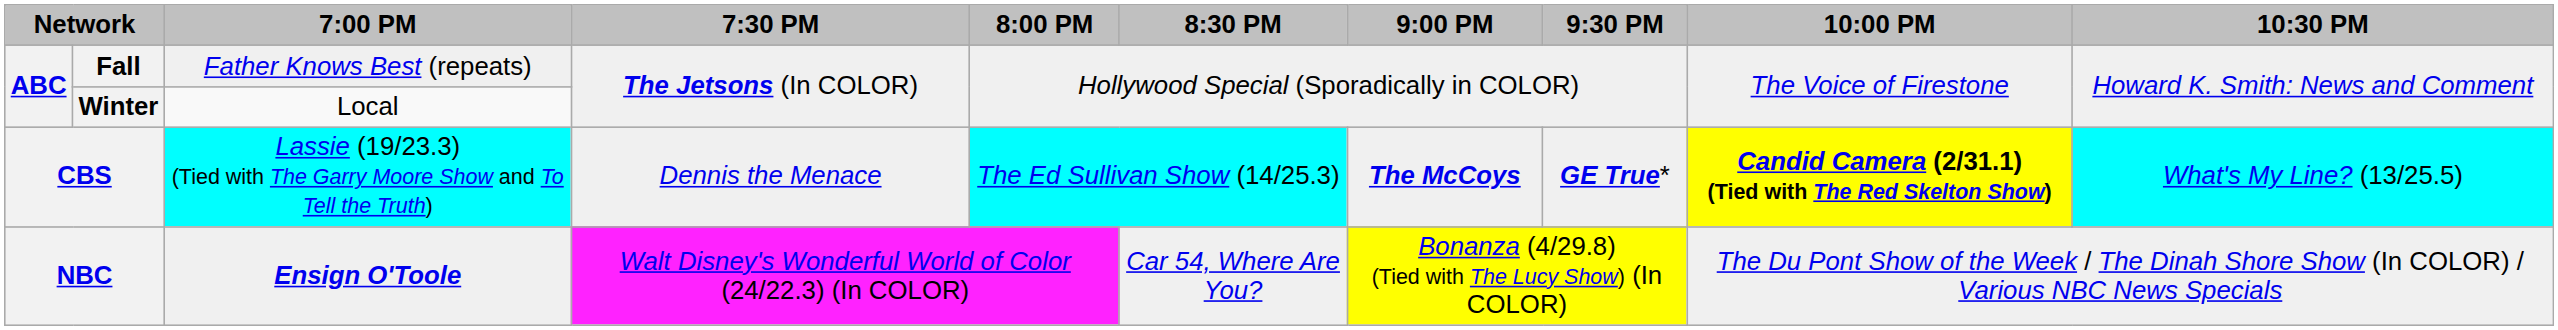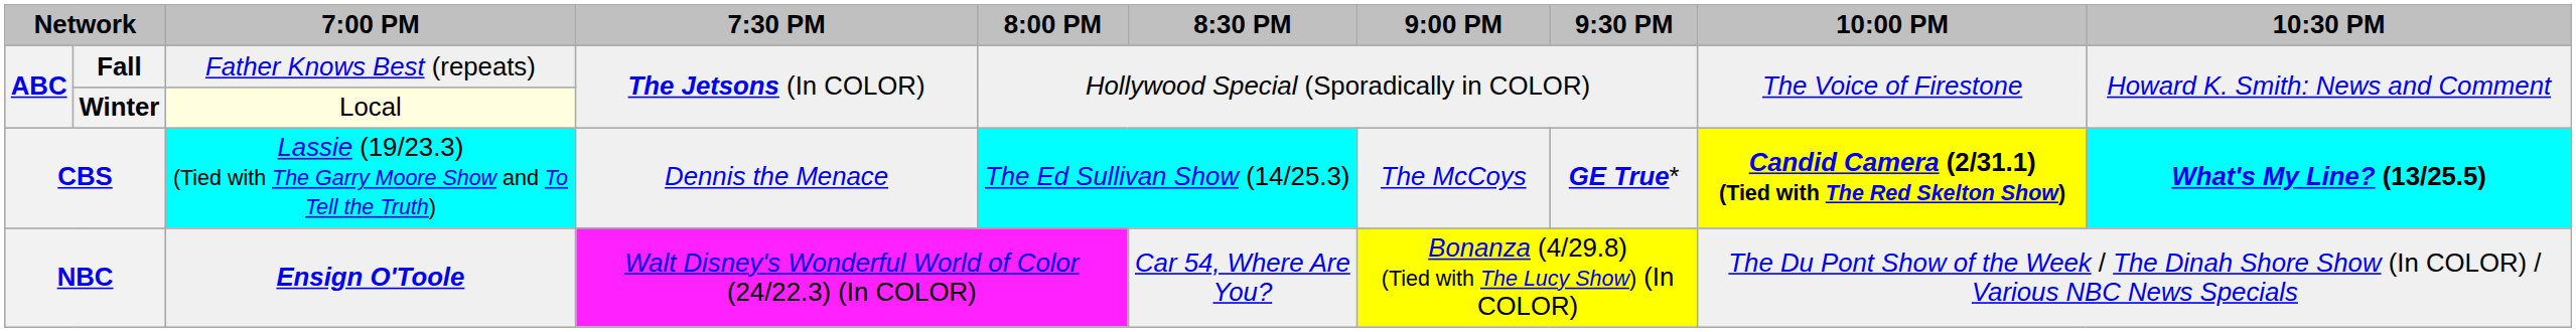Winter | 7:00 PM: no background -> lightyellow background
CBS | 9:00 PM: bold -> normal
CBS | 10:30 PM: normal -> bold
